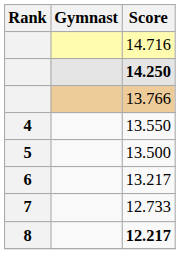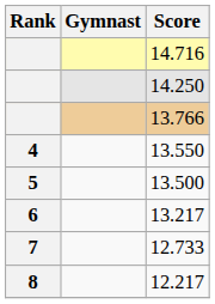14.250 | Score: bold -> normal
12.217 | Score: bold -> normal
